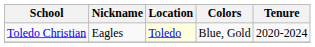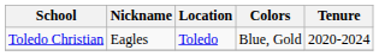Toledo Christian | Location: lightyellow background -> no background
